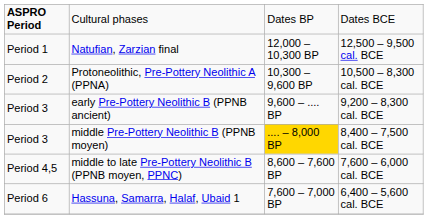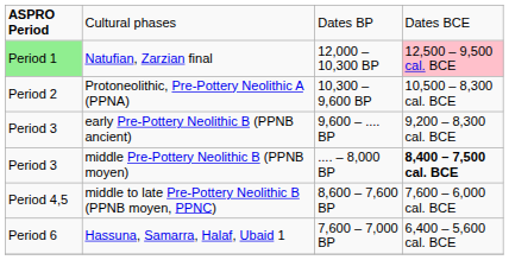Natufian, Zarzian final | column 1: no background -> lightgreen background
Natufian, Zarzian final | column 4: no background -> pink background
middle Pre-Pottery Neolithic B (PPNB moyen) | column 3: gold background -> no background
middle Pre-Pottery Neolithic B (PPNB moyen) | column 4: normal -> bold
